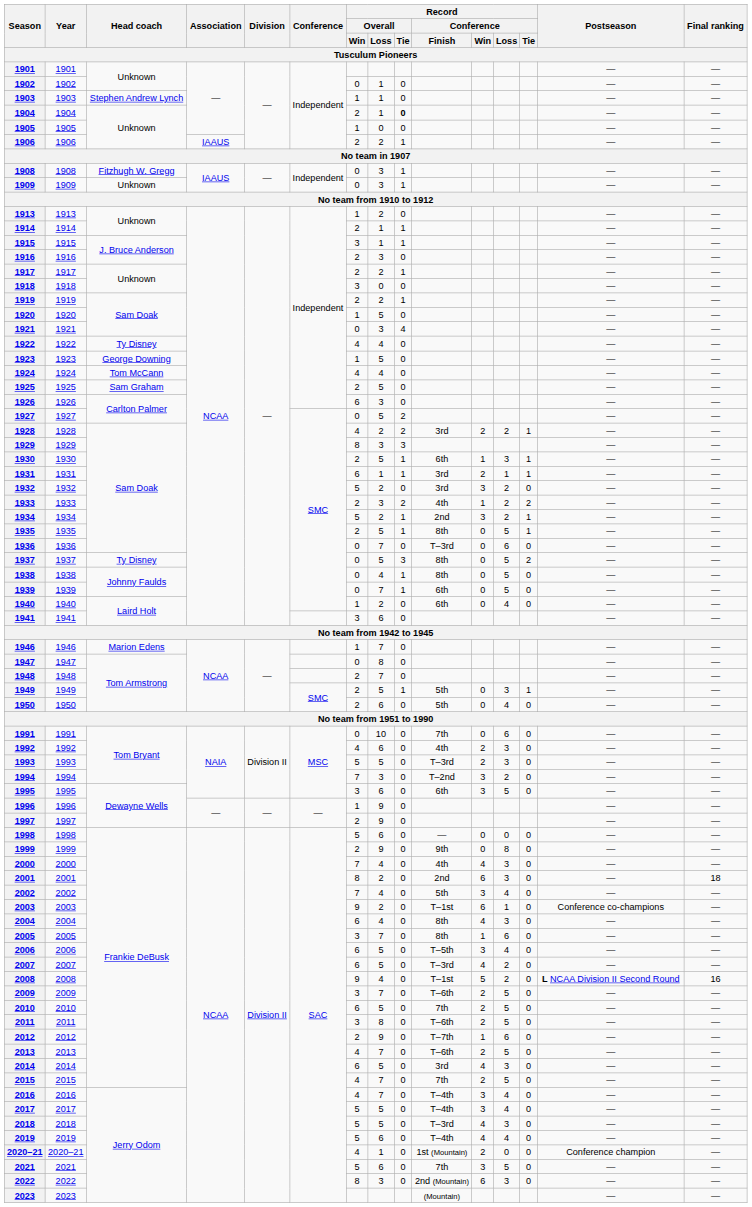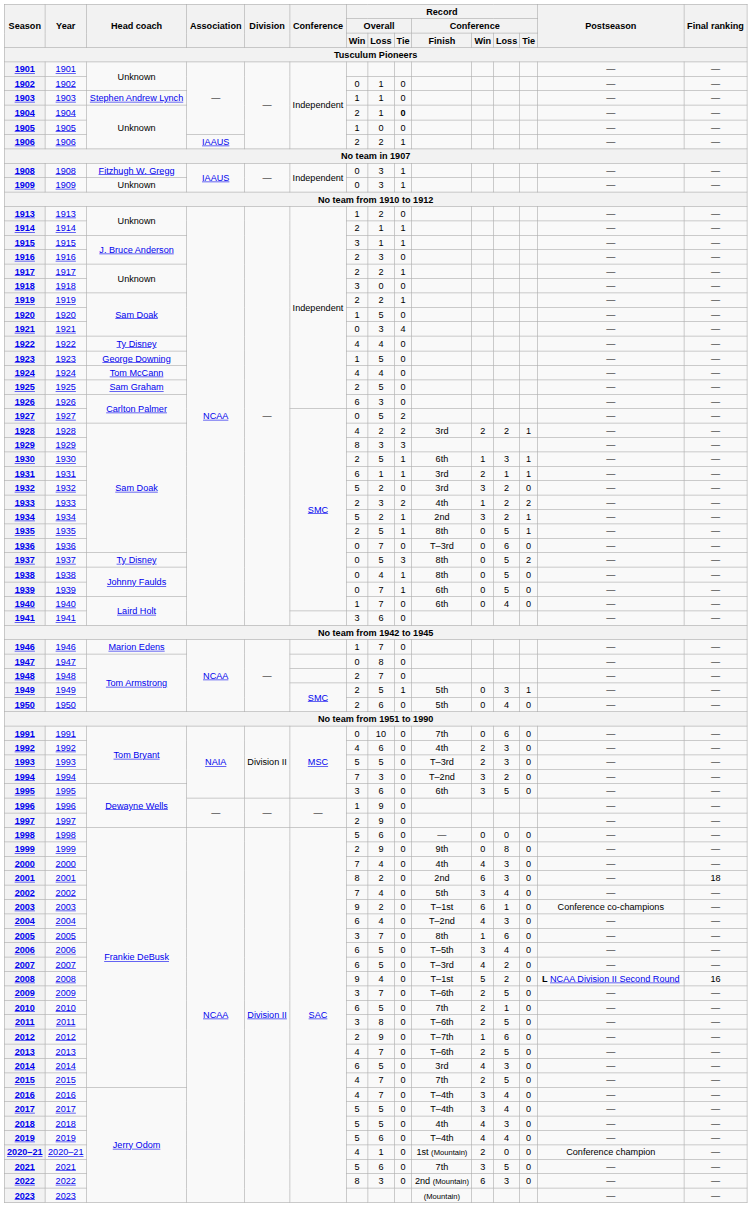row 42 | Record / Overall / Loss: 2 -> 7
row 64 | Record / Conference / Finish: 8th -> T–2nd
row 70 | Record / Conference / Loss: 5 -> 1
row 78 | Record / Conference / Finish: T–3rd -> 4th
